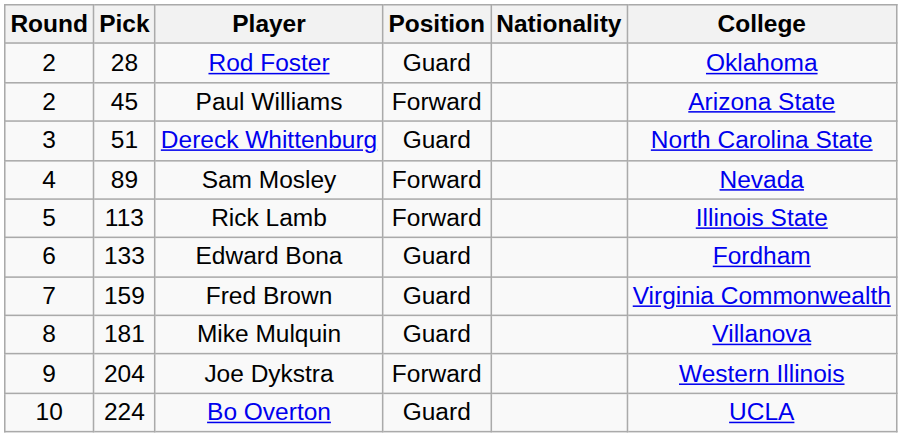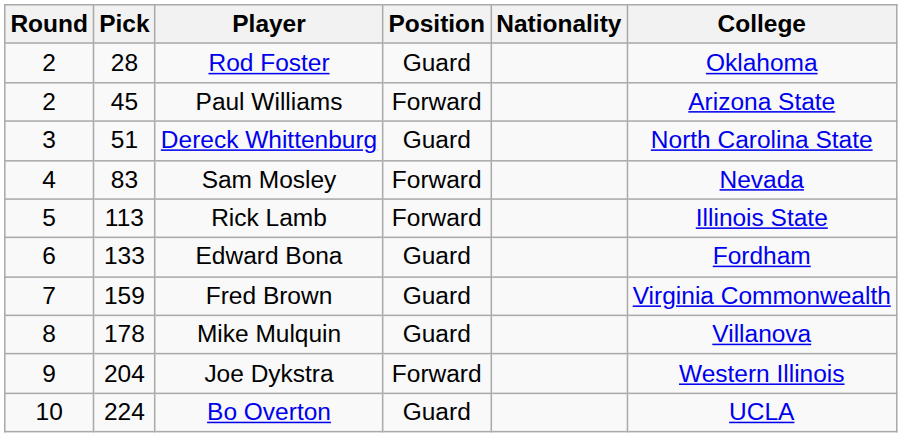Sam Mosley | Pick: 89 -> 83
Mike Mulquin | Pick: 181 -> 178
